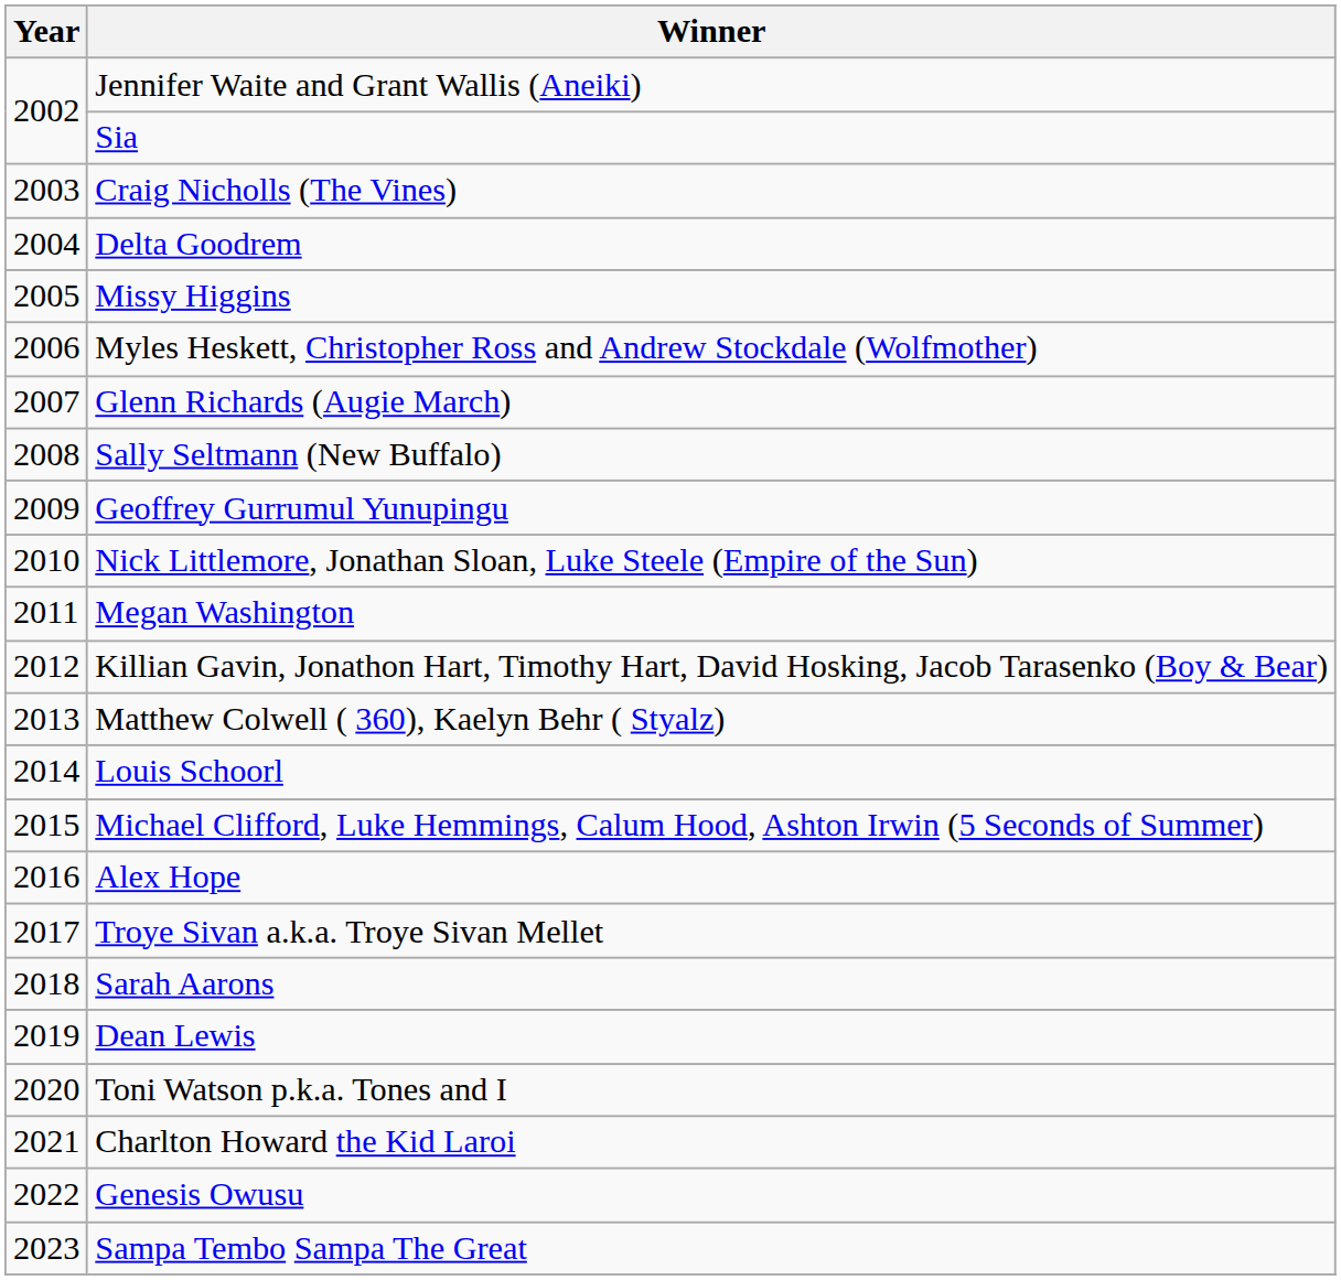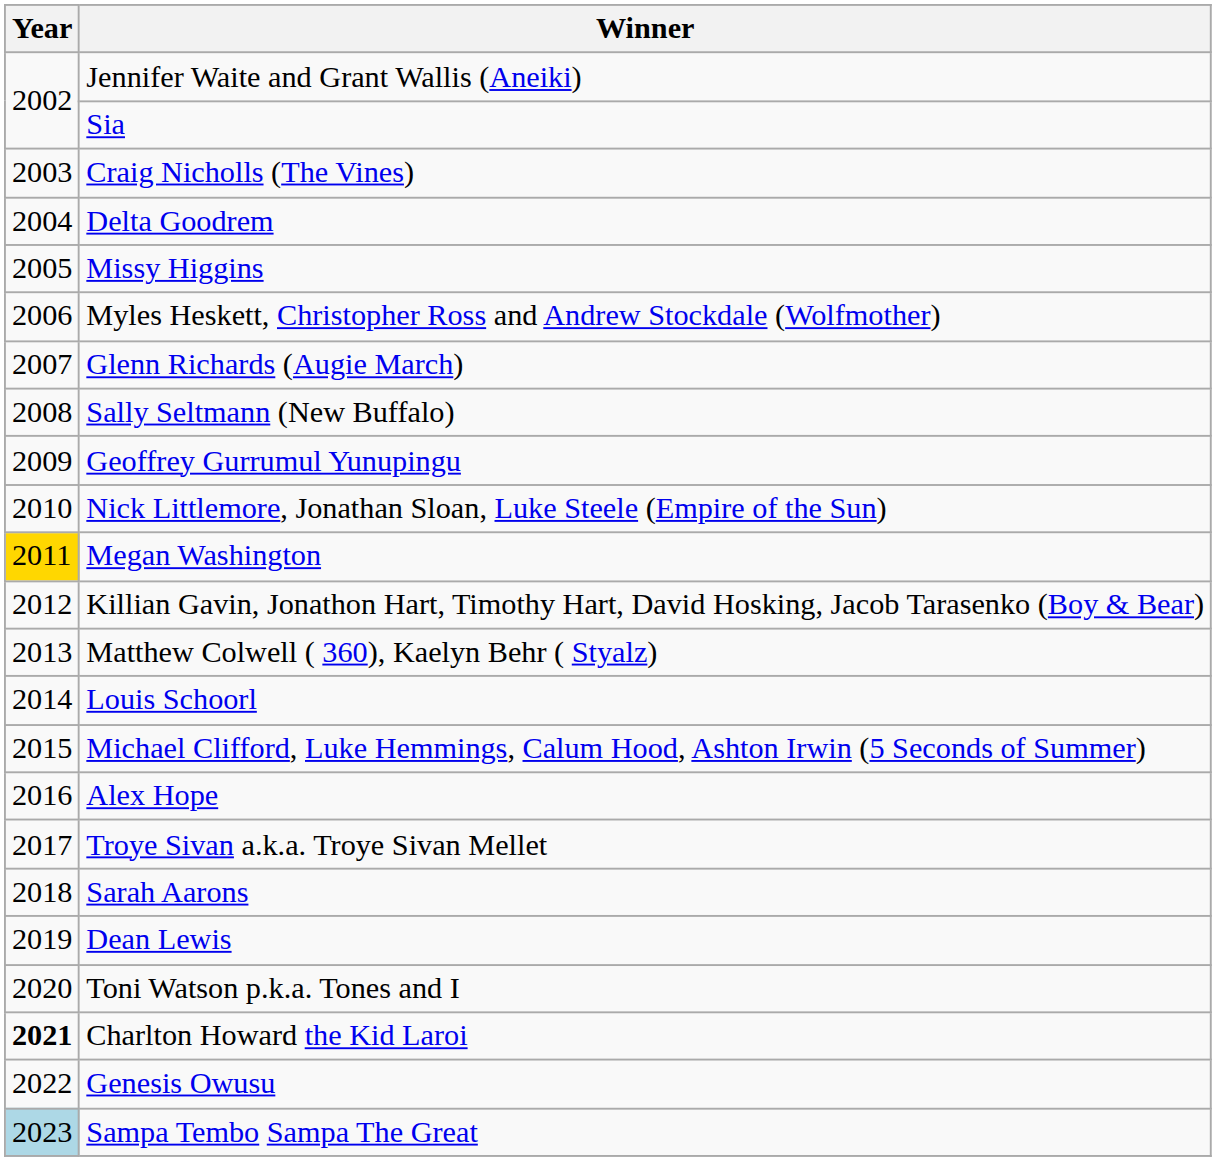Megan Washington | Year: no background -> gold background
Charlton Howard the Kid Laroi | Year: normal -> bold
Sampa Tembo Sampa The Great | Year: no background -> lightblue background
